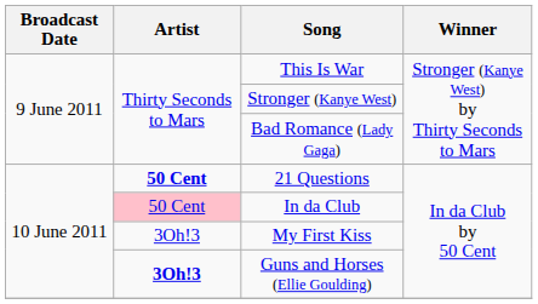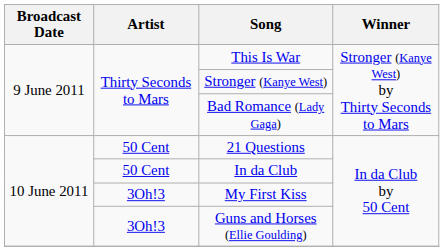21 Questions | Artist: bold -> normal
In da Club | Artist: pink background -> no background
Guns and Horses (Ellie Goulding) | Artist: bold -> normal
